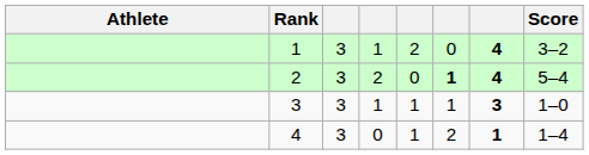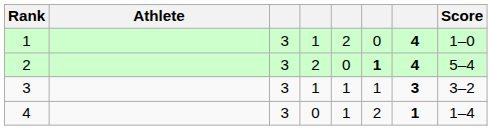columns swapped: Rank <-> Athlete
row 2 | Score: 3–2 -> 1–0
row 4 | Score: 1–0 -> 3–2
